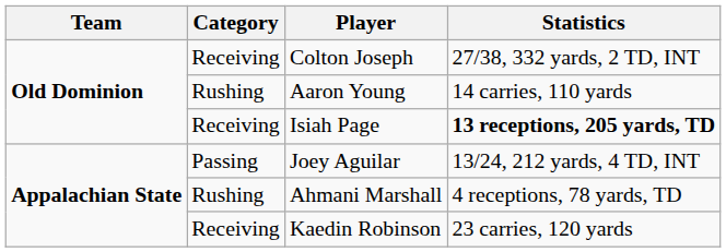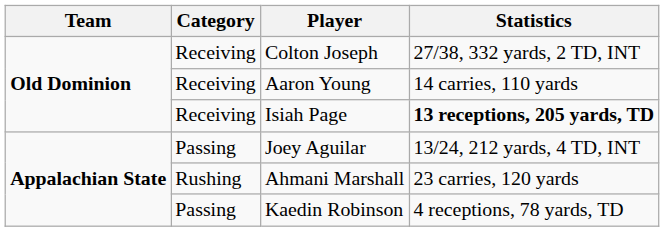Aaron Young | Category: Rushing -> Receiving
Ahmani Marshall | Statistics: 4 receptions, 78 yards, TD -> 23 carries, 120 yards
Kaedin Robinson | Category: Receiving -> Passing
Kaedin Robinson | Statistics: 23 carries, 120 yards -> 4 receptions, 78 yards, TD
